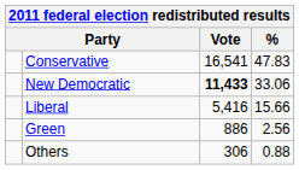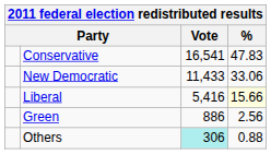New Democratic | Vote: bold -> normal
Liberal | %: no background -> lightyellow background
Others | Vote: no background -> paleturquoise background
